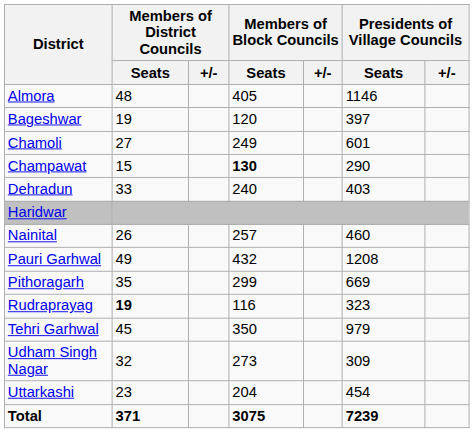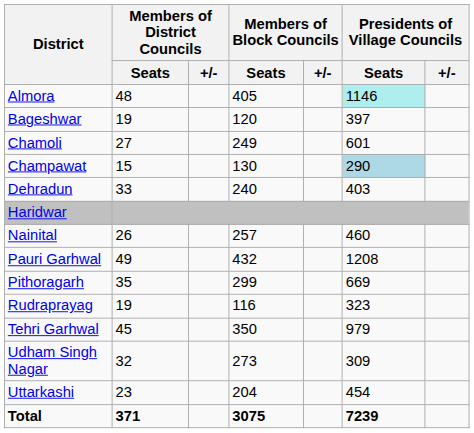Almora | Presidents of Village Councils / Seats: no background -> paleturquoise background
Champawat | Members of Block Councils / Seats: bold -> normal
Champawat | Presidents of Village Councils / Seats: no background -> lightblue background
Rudraprayag | Members of District Councils / Seats: bold -> normal
